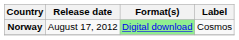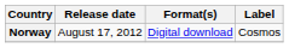Norway | Format(s): lightgreen background -> no background
